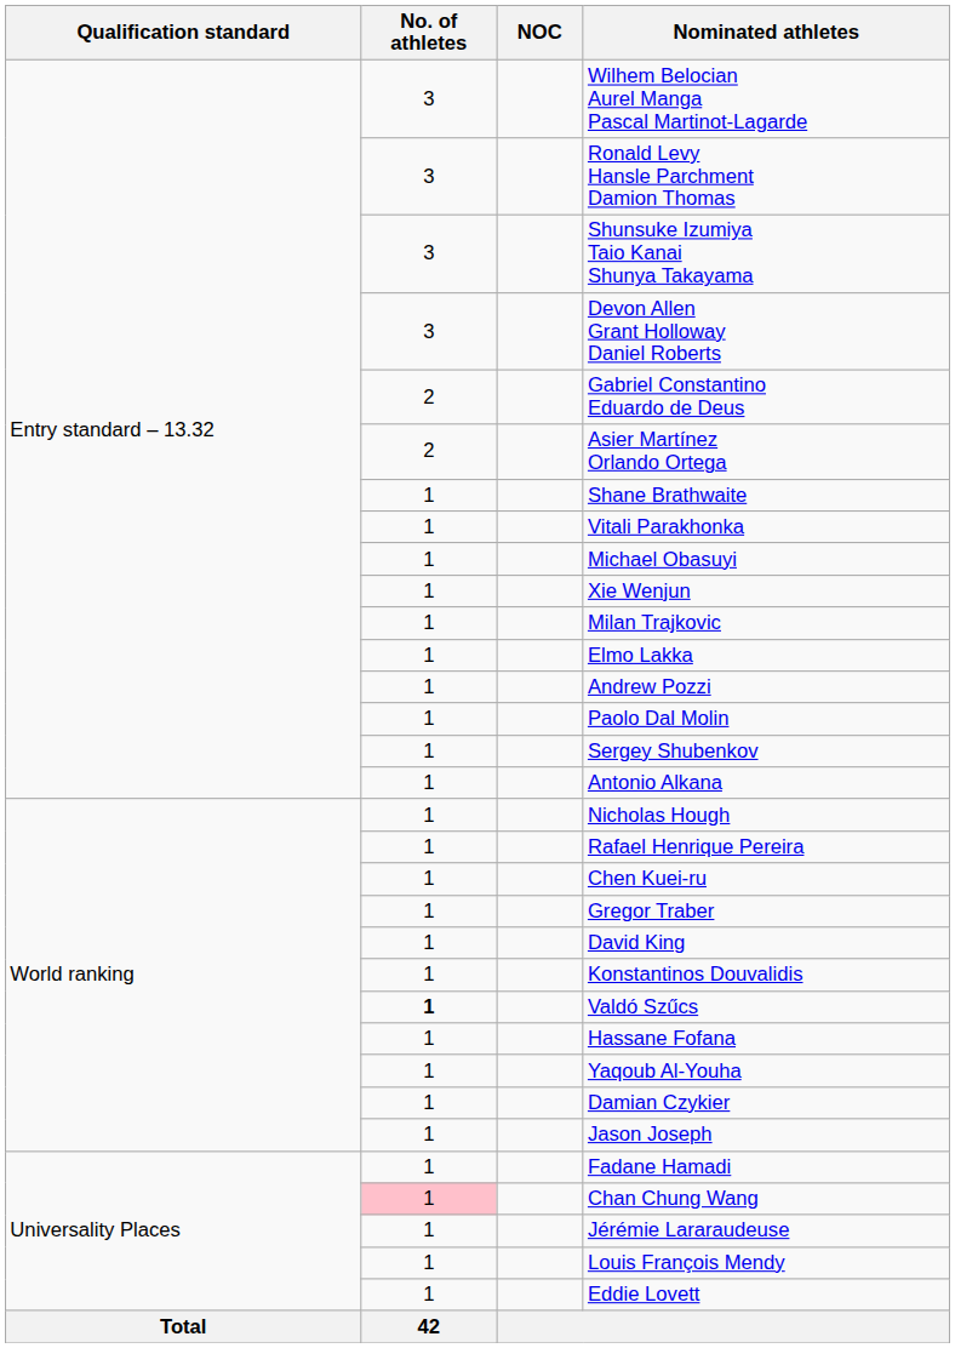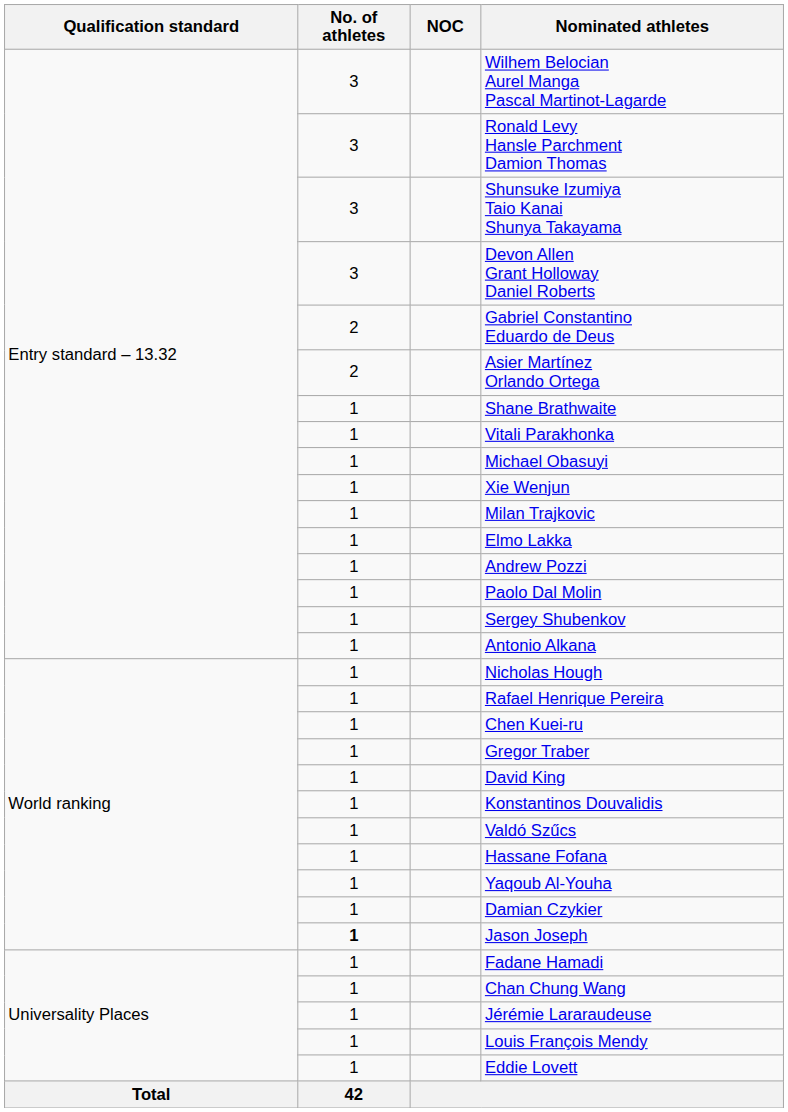Valdó Szűcs | No. of athletes: bold -> normal
Jason Joseph | No. of athletes: normal -> bold
Chan Chung Wang | No. of athletes: pink background -> no background
